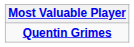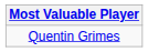row 2 | column 1: bold -> normal
